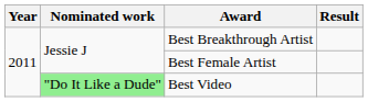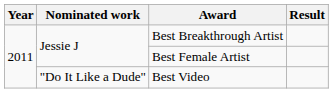Best Video | Nominated work: lightgreen background -> no background
